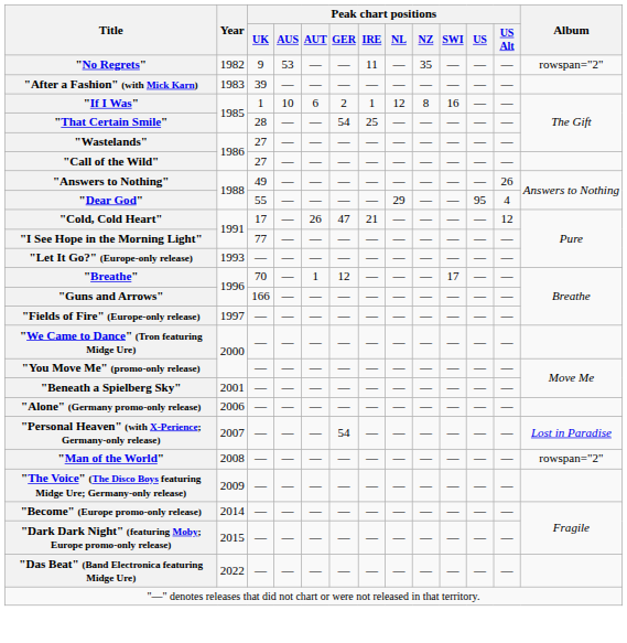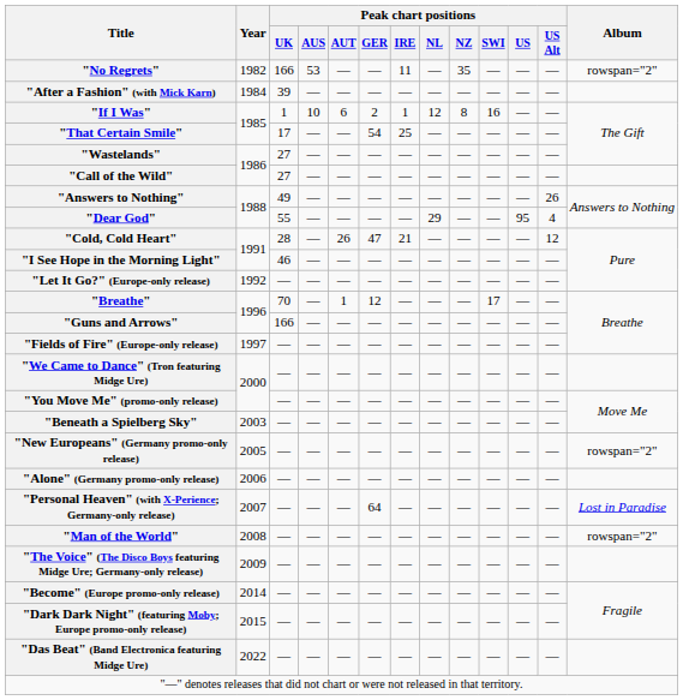"No Regrets" | Peak chart positions / UK: 9 -> 166
"After a Fashion" (with Mick Karn) | Year: 1983 -> 1984
"That Certain Smile" | Peak chart positions / UK: 28 -> 17
"Cold, Cold Heart" | Peak chart positions / UK: 17 -> 28
"I See Hope in the Morning Light" | Peak chart positions / UK: 77 -> 46
"Let It Go?" (Europe-only release) | Year: 1993 -> 1992
"Beneath a Spielberg Sky" | Year: 2001 -> 2003
+ row: "New Europeans" (Germany promo-only release) | 2005 | — | — | — | — | — | — | — | — | — | — | rowspan="2"
"Personal Heaven" (with X-Perience; Germany-only release) | Peak chart positions / GER: 54 -> 64
